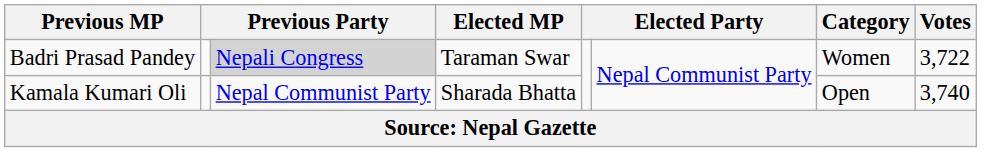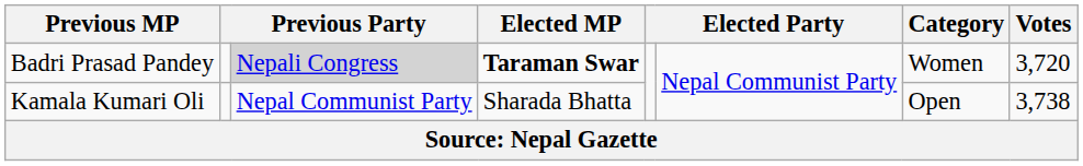Badri Prasad Pandey | Elected MP: normal -> bold
Badri Prasad Pandey | Votes: 3,722 -> 3,720
Kamala Kumari Oli | Votes: 3,740 -> 3,738
